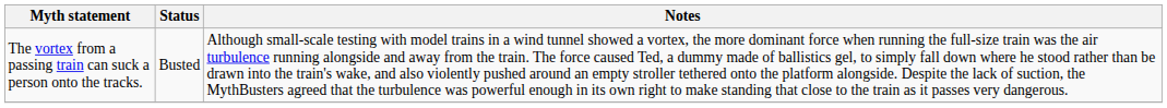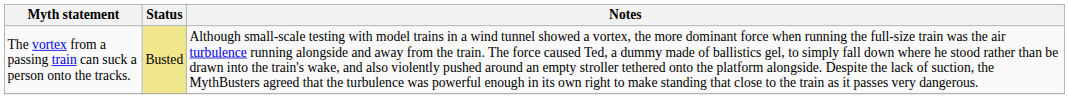row 2 | Status: no background -> khaki background
